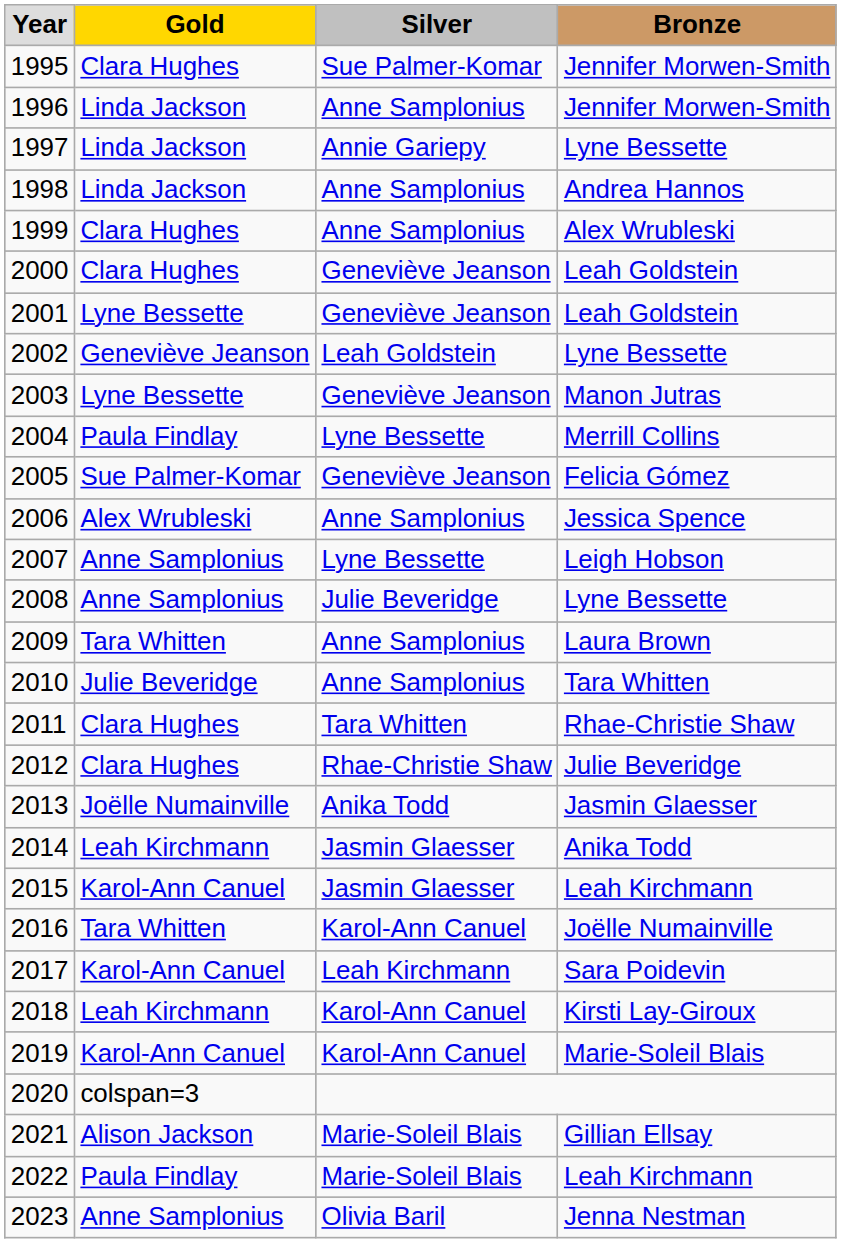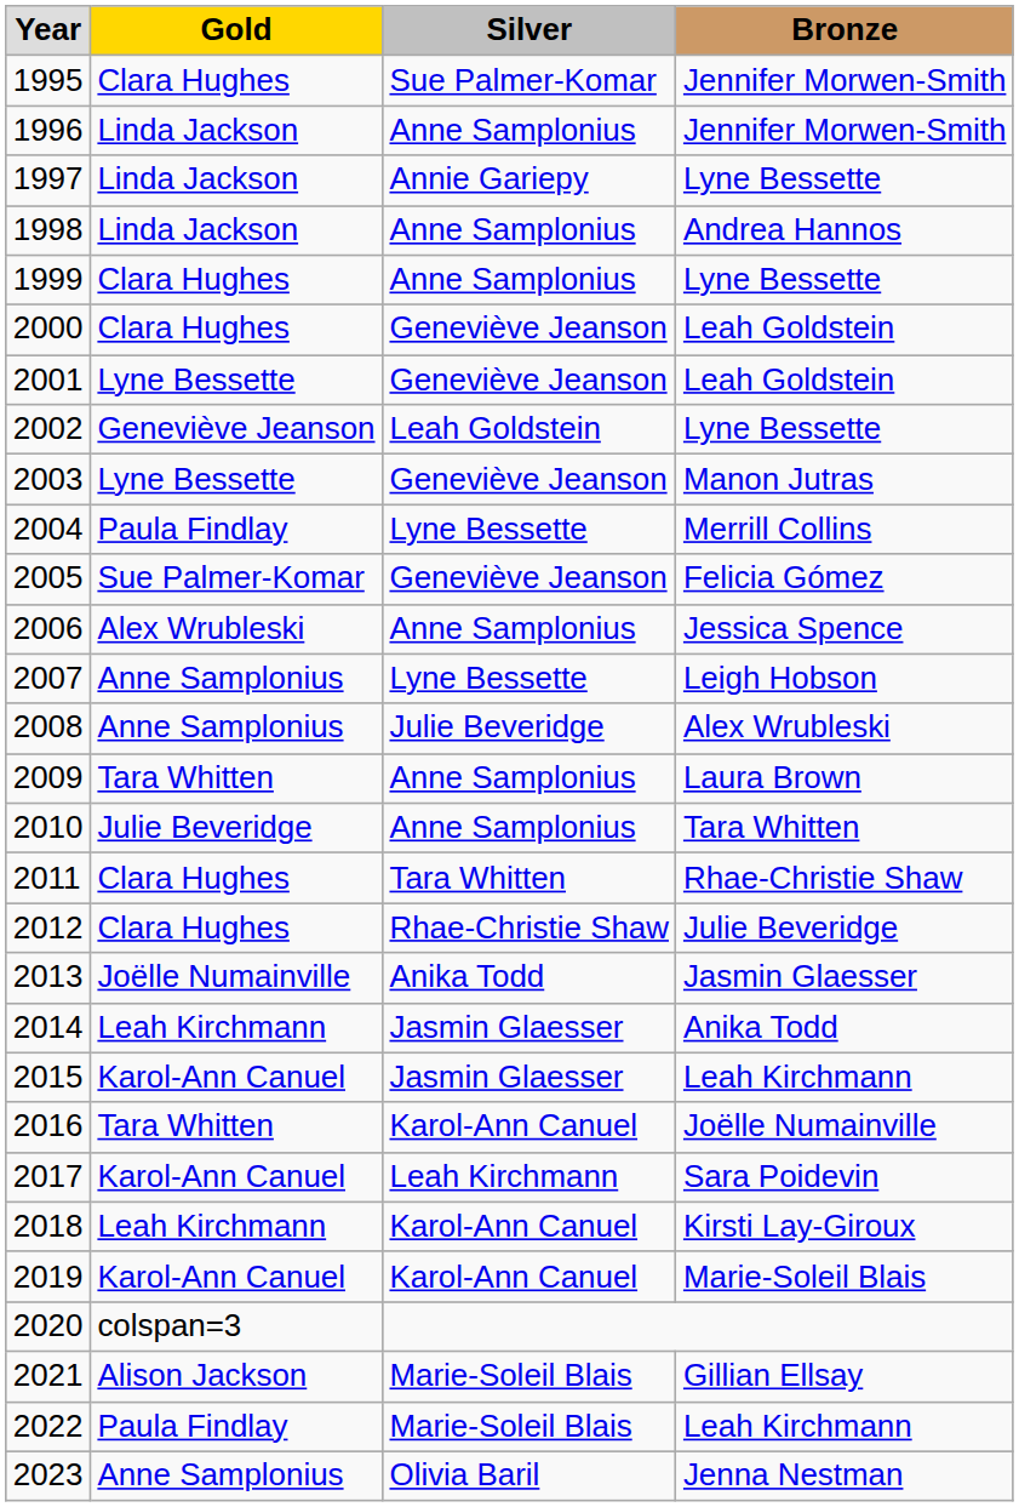1999 | Bronze: Alex Wrubleski -> Lyne Bessette
2008 | Bronze: Lyne Bessette -> Alex Wrubleski
